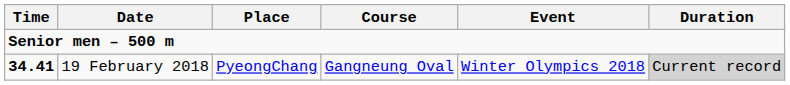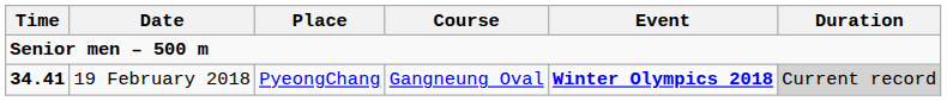34.41 | Event: normal -> bold
